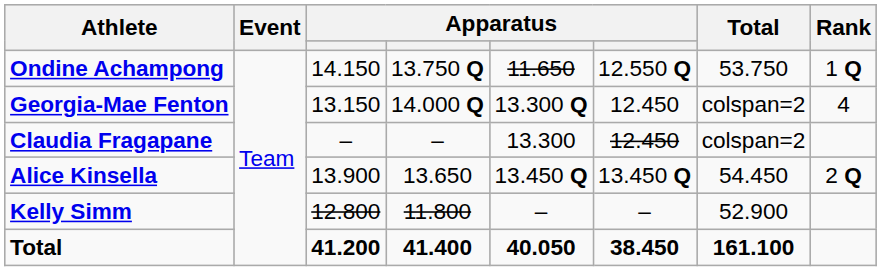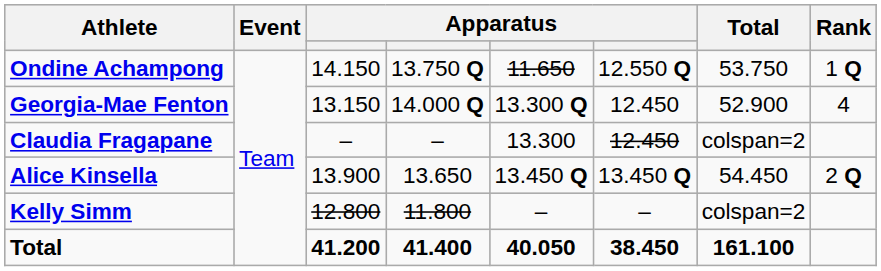Georgia-Mae Fenton | Total: colspan=2 -> 52.900
Kelly Simm | Total: 52.900 -> colspan=2
